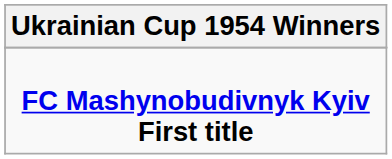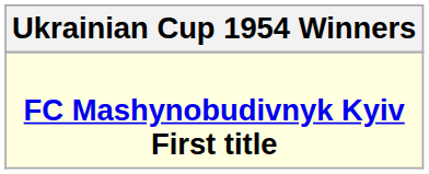row 2 | column 1: no background -> lightyellow background
